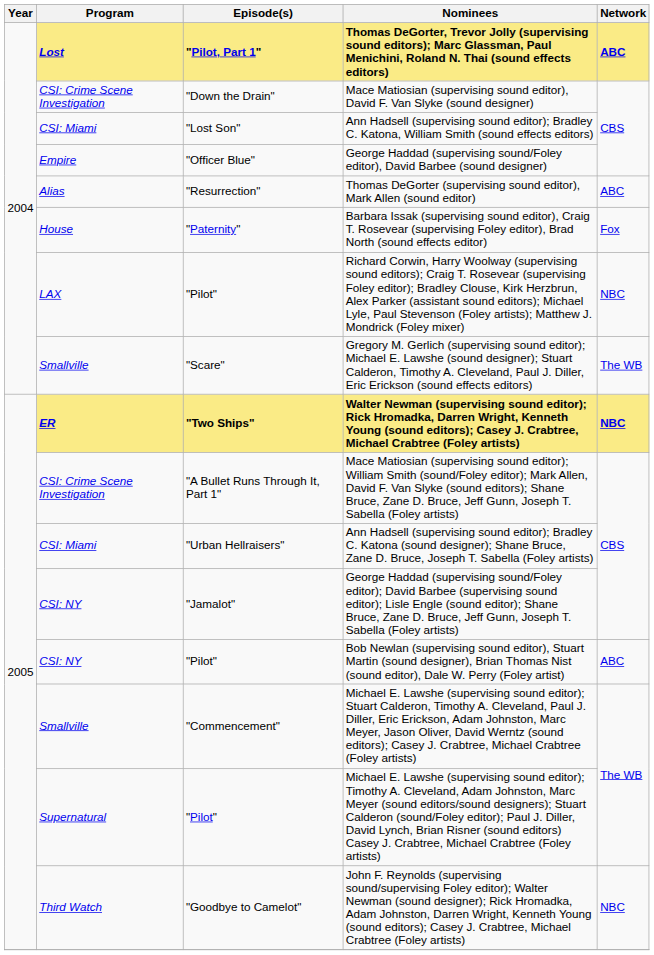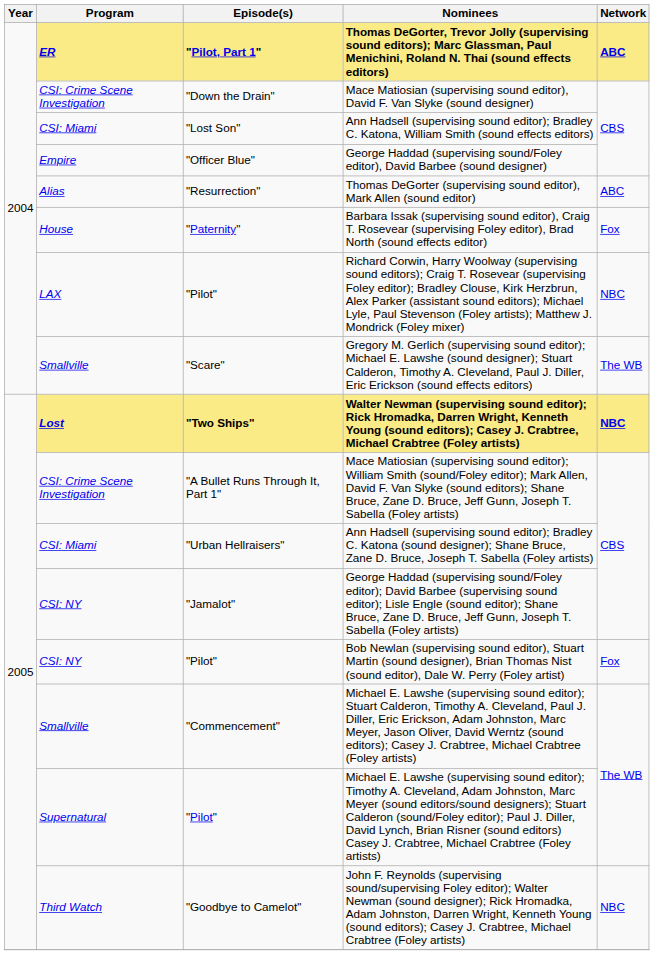row 2 | Program: Lost -> ER
row 10 | Program: ER -> Lost
row 14 | Network: ABC -> Fox
